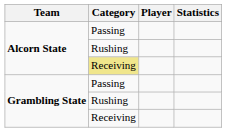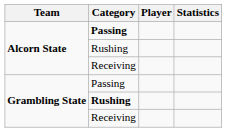Alcorn State / Passing | Category: normal -> bold
Alcorn State / Receiving | Category: khaki background -> no background
Grambling State / Rushing | Category: normal -> bold
